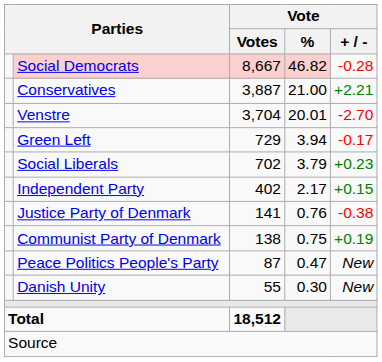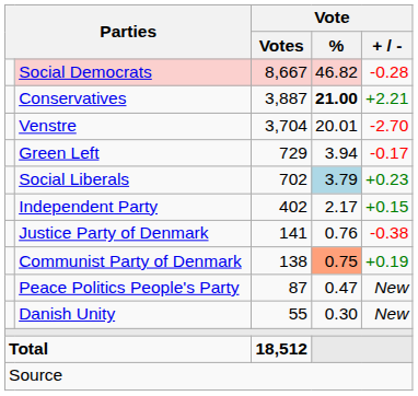Conservatives | Vote / %: normal -> bold
Social Liberals | Vote / %: no background -> lightblue background
Communist Party of Denmark | Vote / %: no background -> lightsalmon background
